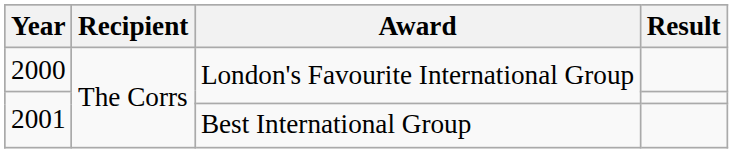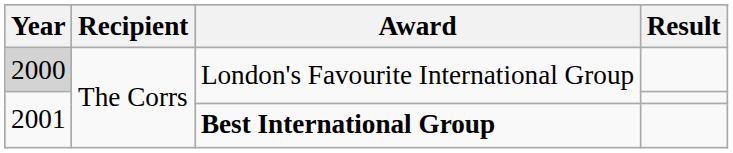2000 | Year: no background -> lightgrey background
2001 / Best International Group | Award: normal -> bold
